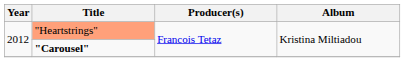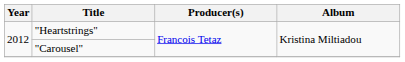"Heartstrings" | Title: lightsalmon background -> no background
"Carousel" | Title: bold -> normal
